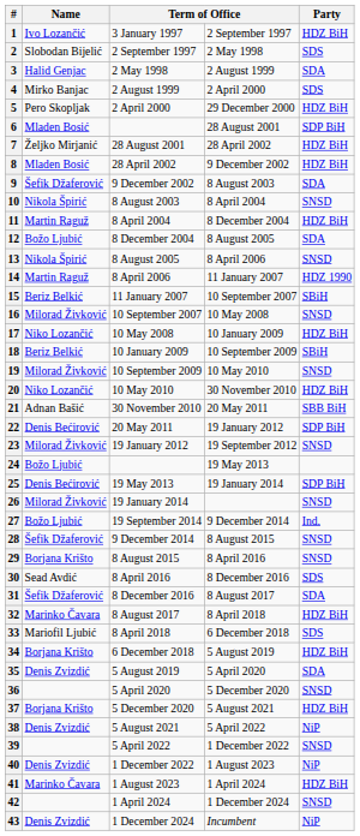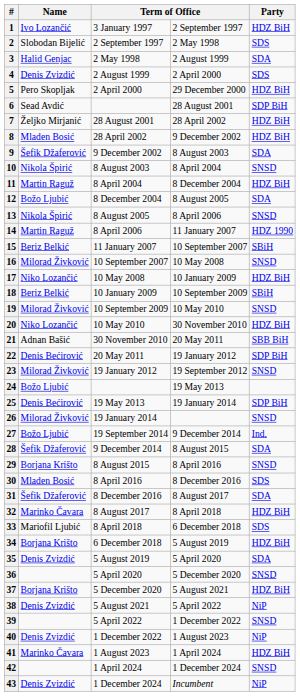4 | Name: Mirko Banjac -> Denis Zvizdić
6 | Name: Mladen Bosić -> Sead Avdić
28 | Party: SNSD -> SDA
30 | Name: Sead Avdić -> Mladen Bosić
